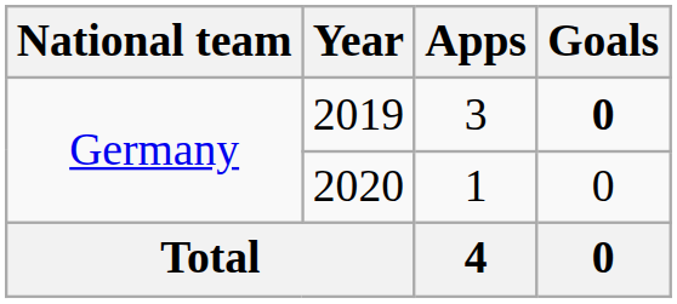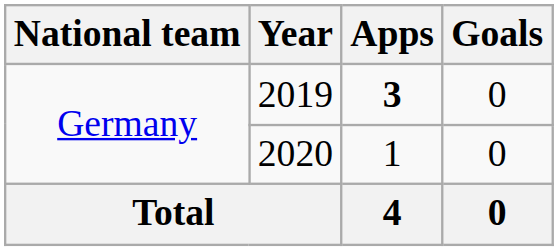2019 | Apps: normal -> bold
2019 | Goals: bold -> normal
